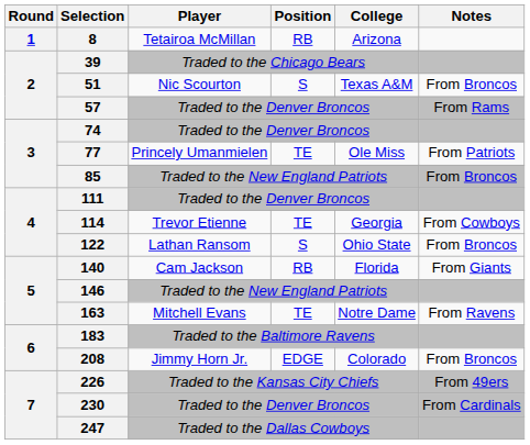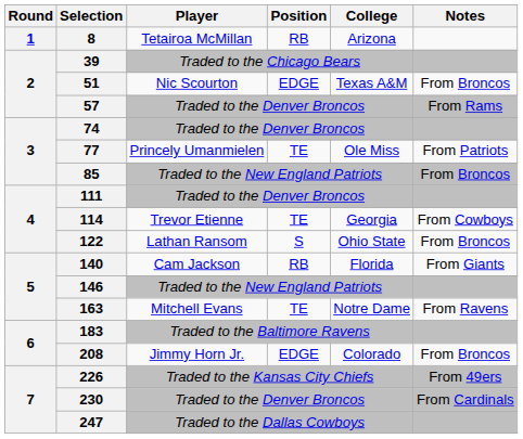51 | Position: S -> EDGE
